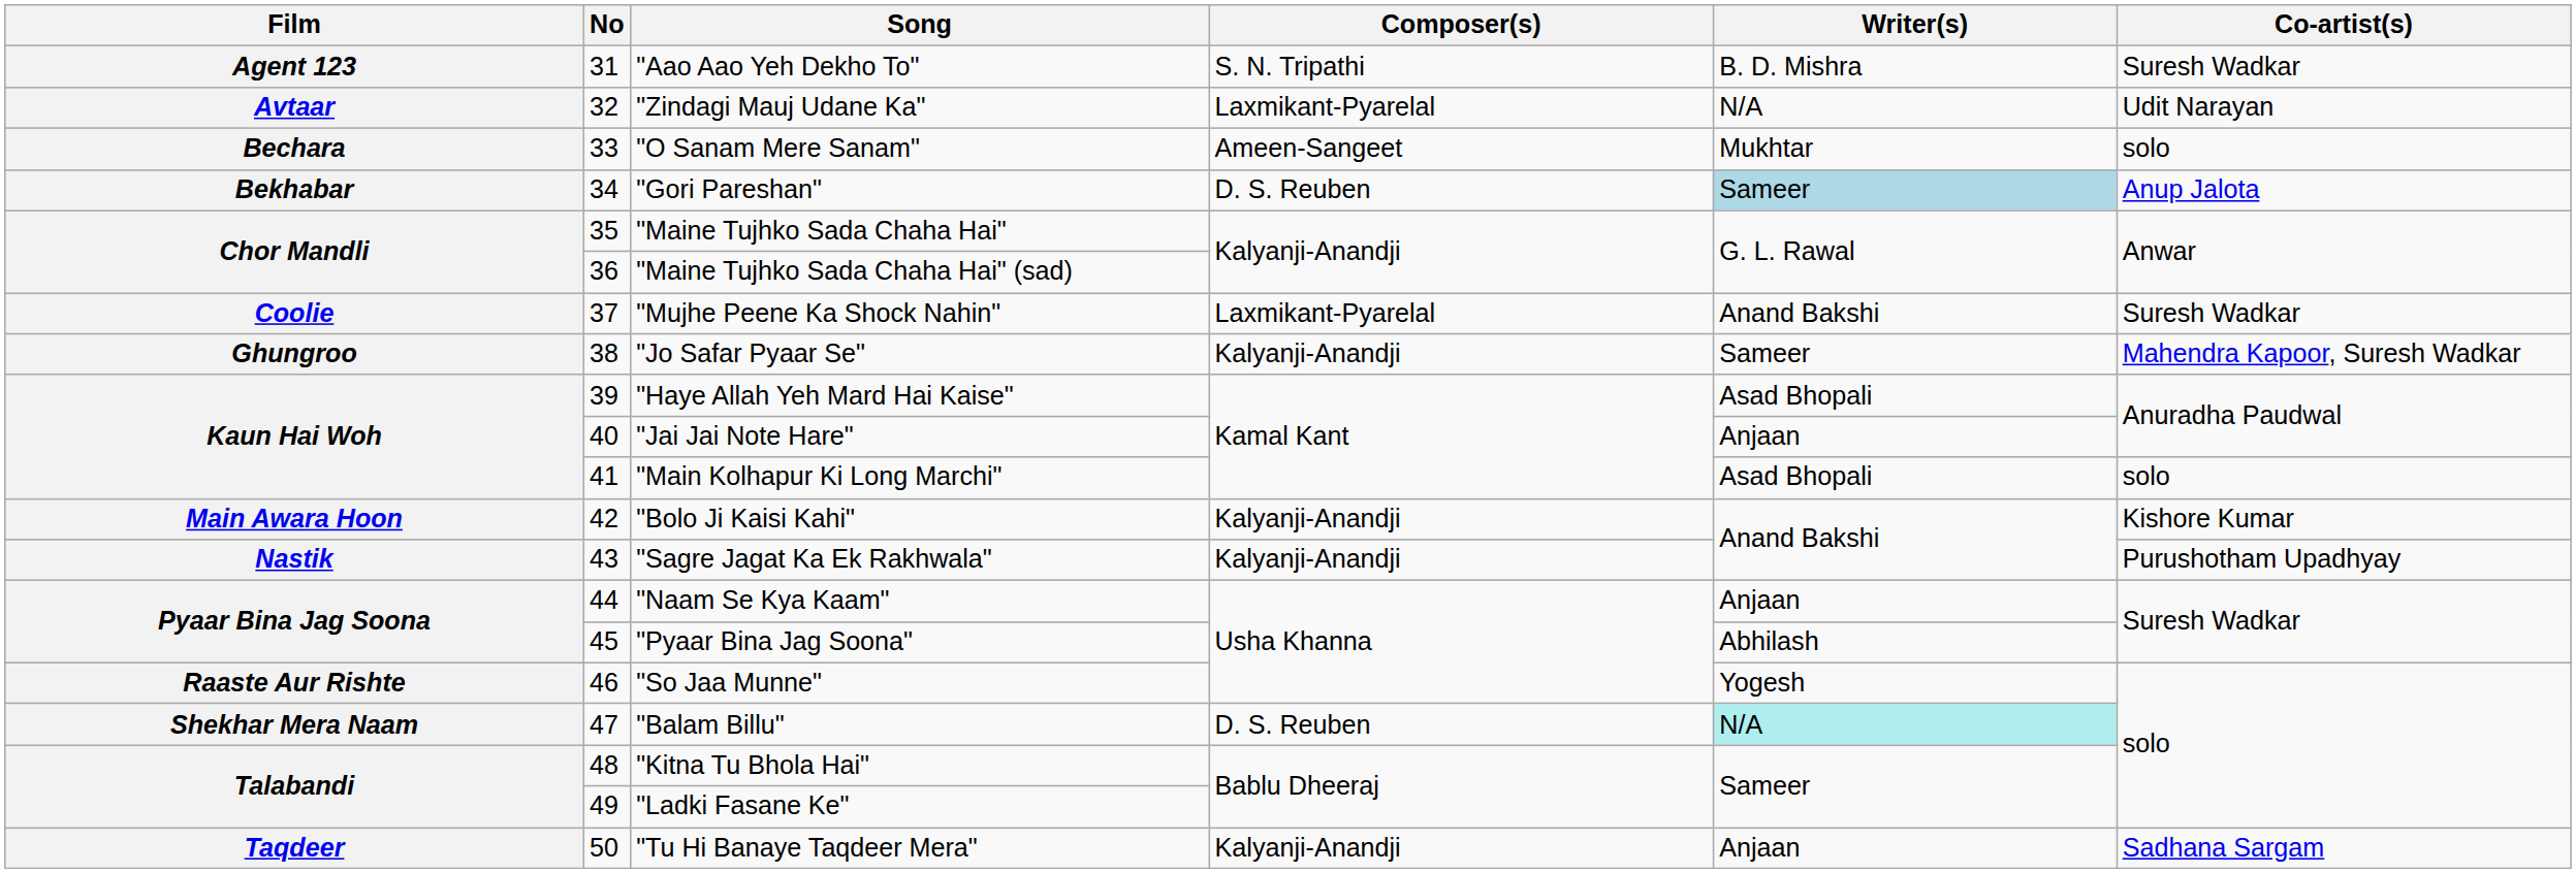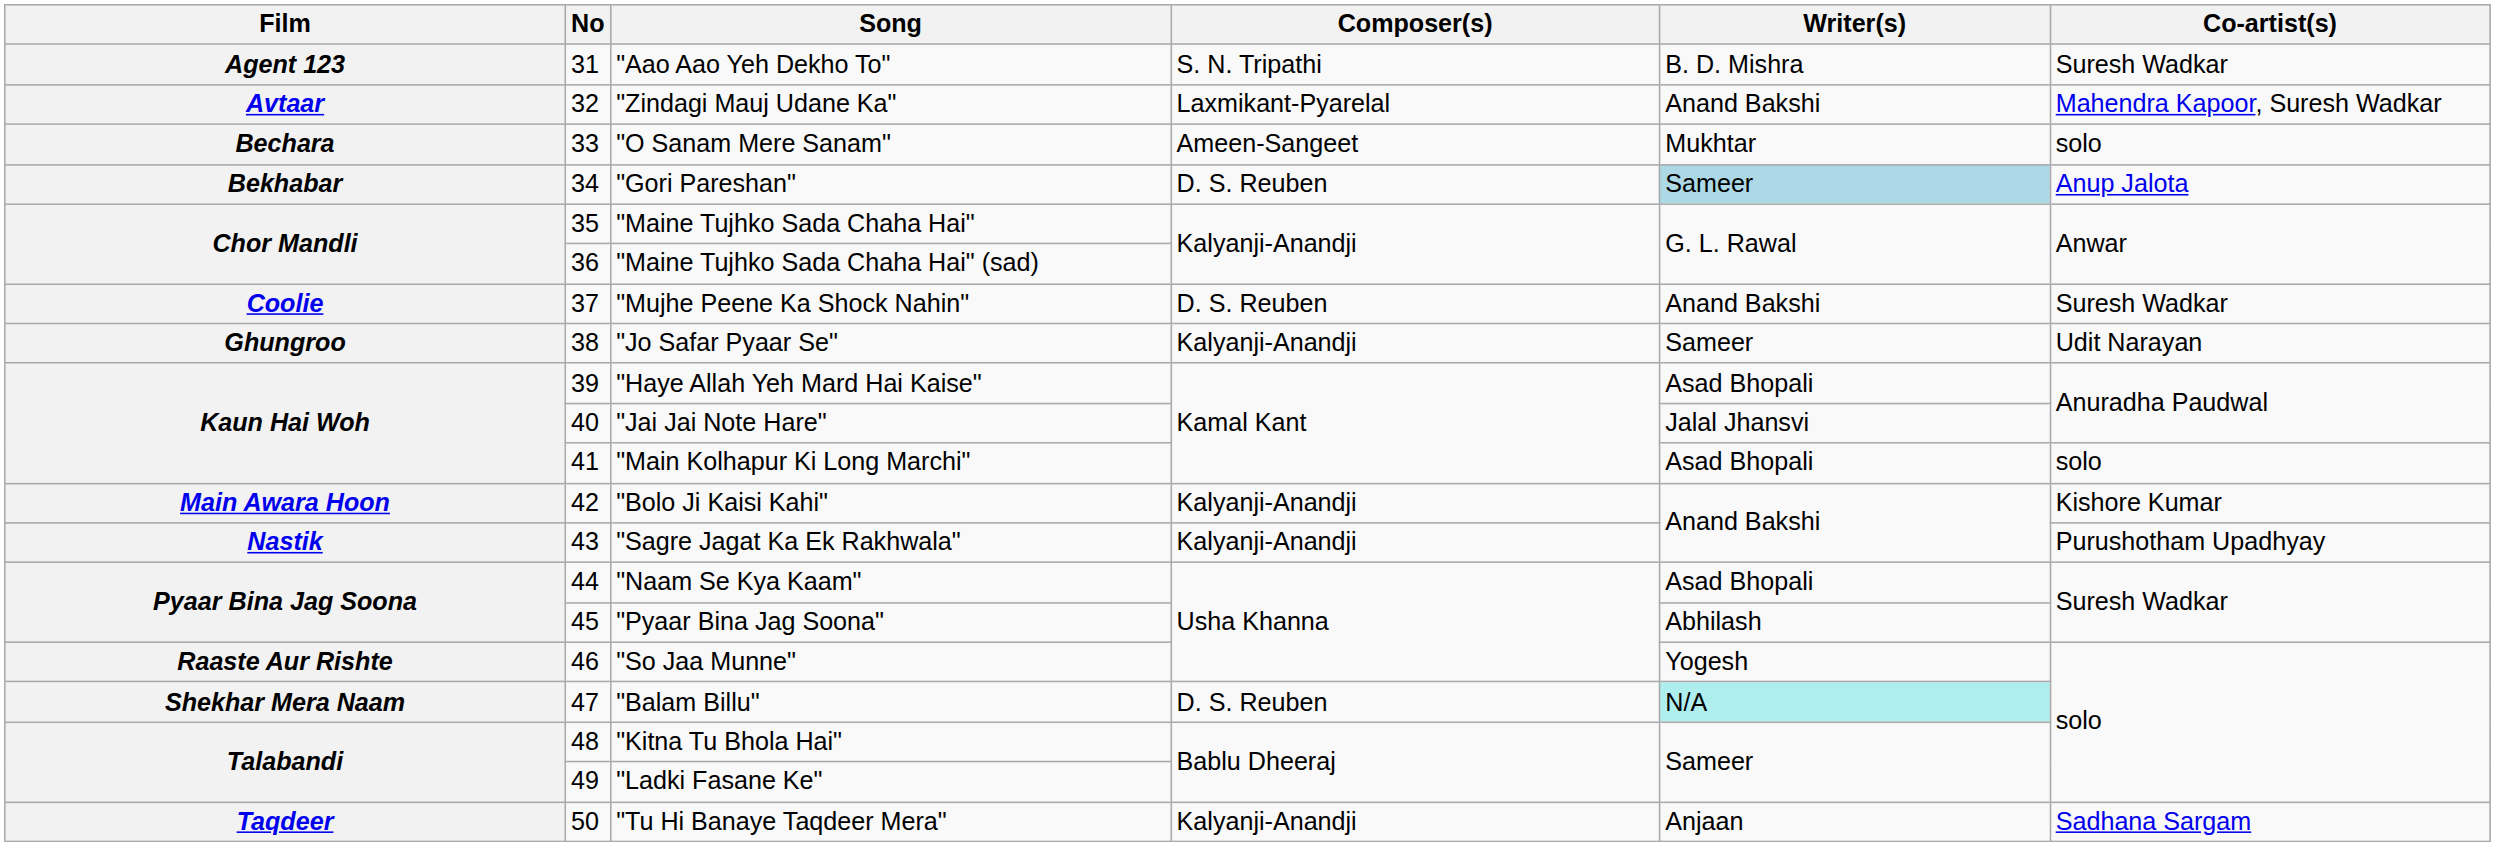"Zindagi Mauj Udane Ka" | Writer(s): N/A -> Anand Bakshi
"Zindagi Mauj Udane Ka" | Co-artist(s): Udit Narayan -> Mahendra Kapoor, Suresh Wadkar
"Mujhe Peene Ka Shock Nahin" | Composer(s): Laxmikant-Pyarelal -> D. S. Reuben
"Jo Safar Pyaar Se" | Co-artist(s): Mahendra Kapoor, Suresh Wadkar -> Udit Narayan
"Jai Jai Note Hare" | Writer(s): Anjaan -> Jalal Jhansvi
"Naam Se Kya Kaam" | Writer(s): Anjaan -> Asad Bhopali
